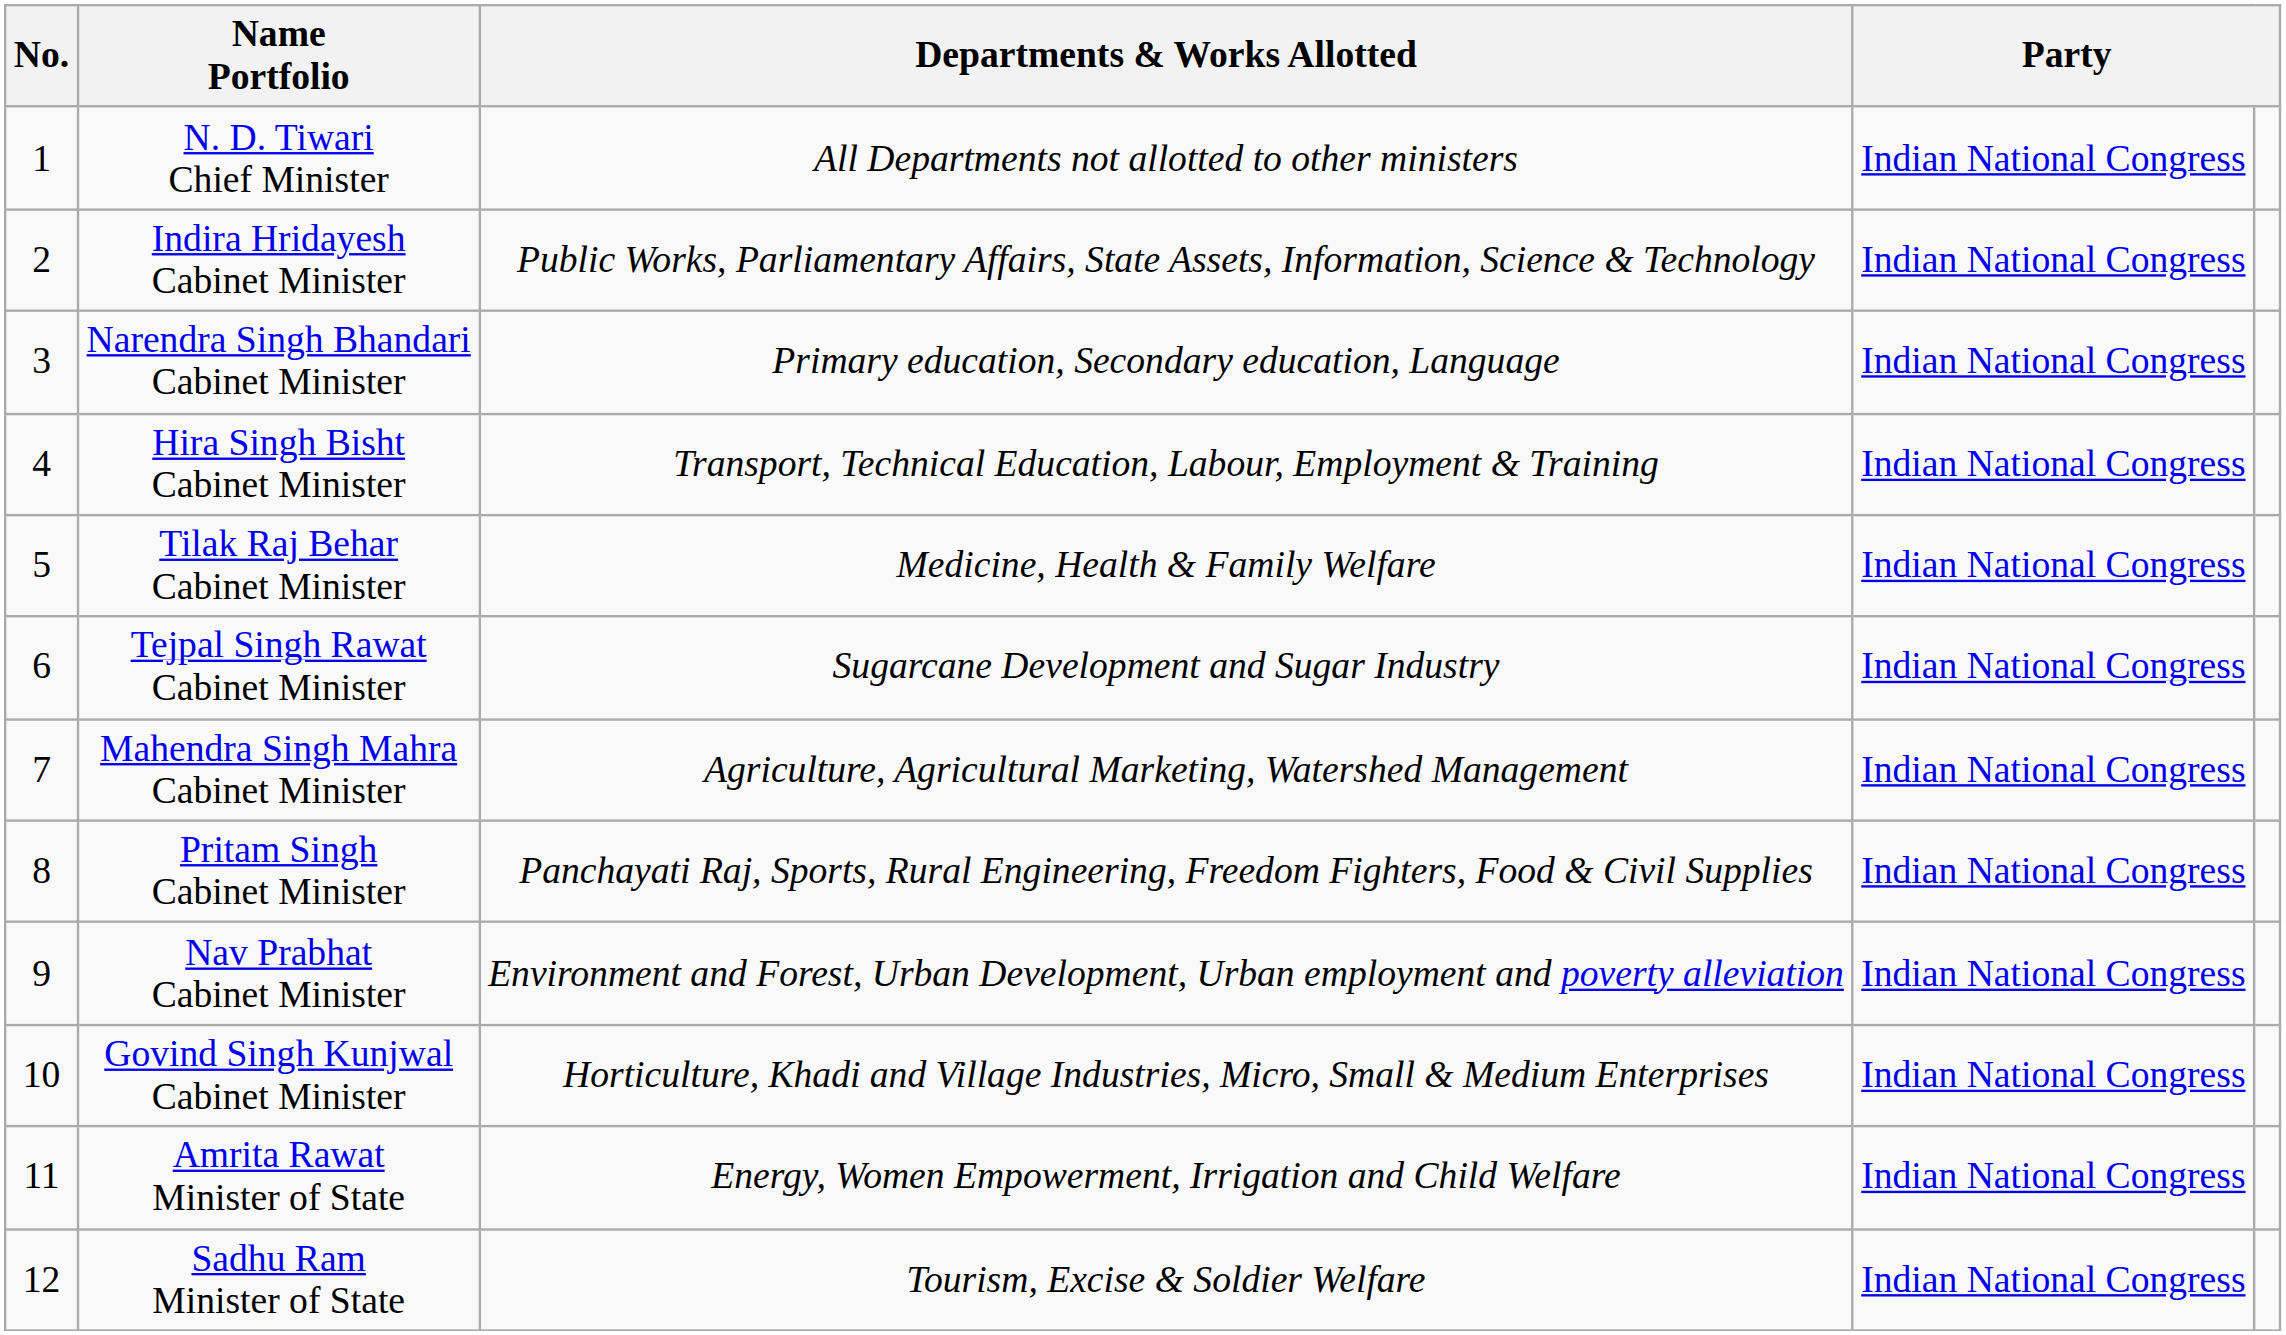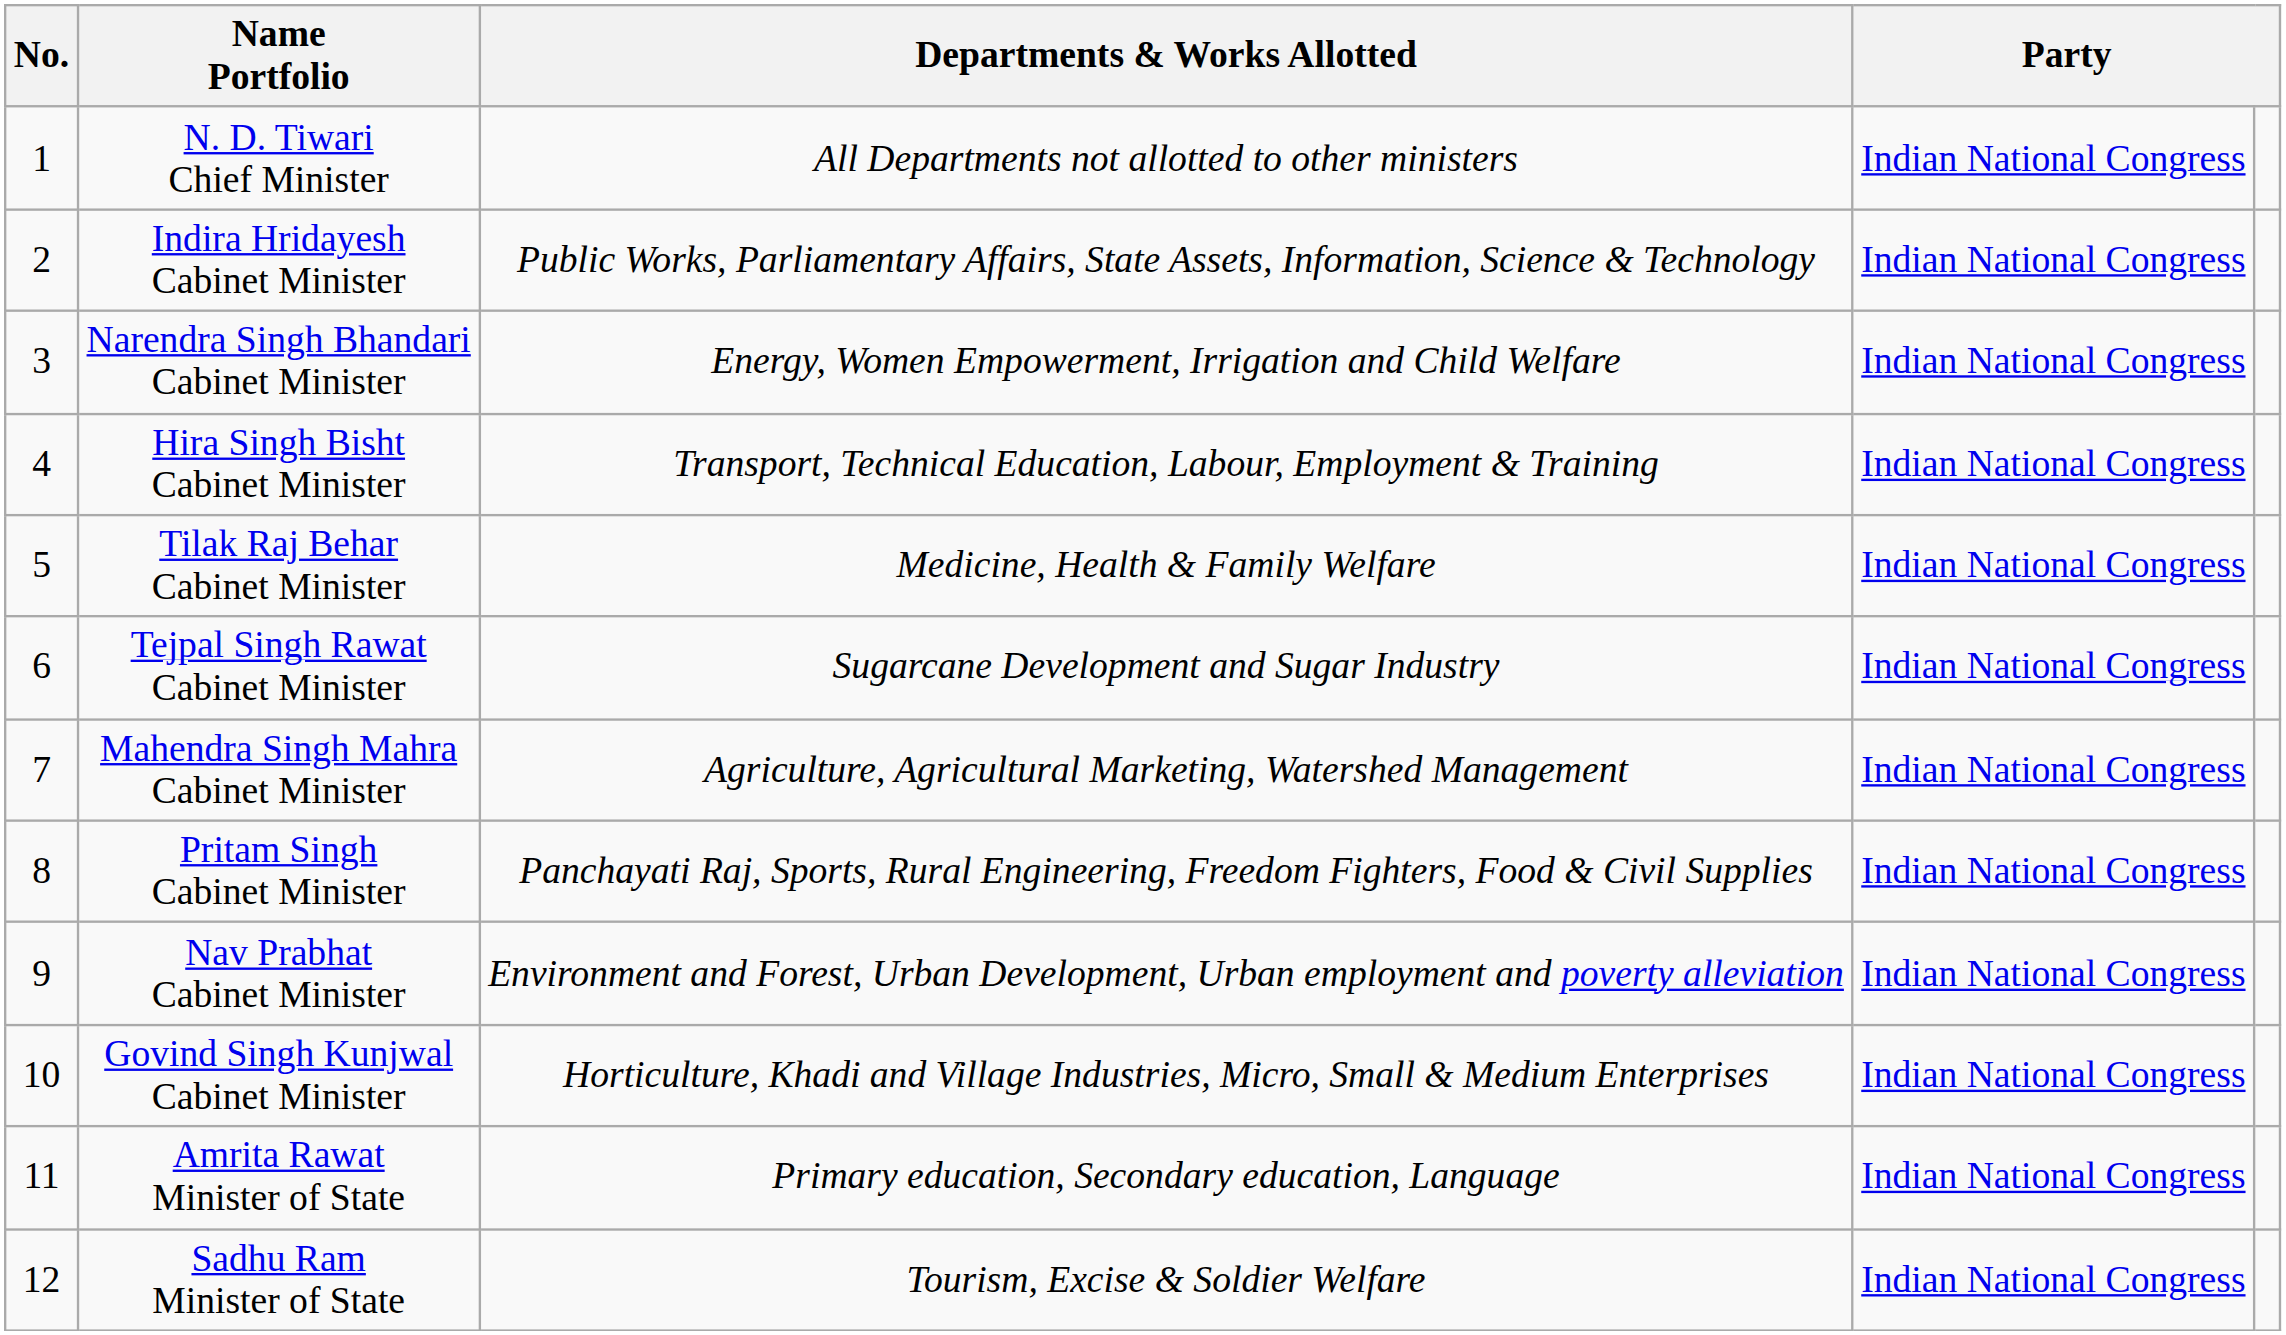Narendra Singh Bhandari Cabinet Minister | Departments & Works Allotted: Primary education, Secondary education, Language -> Energy, Women Empowerment, Irrigation and Child Welfare
Amrita Rawat Minister of State | Departments & Works Allotted: Energy, Women Empowerment, Irrigation and Child Welfare -> Primary education, Secondary education, Language
